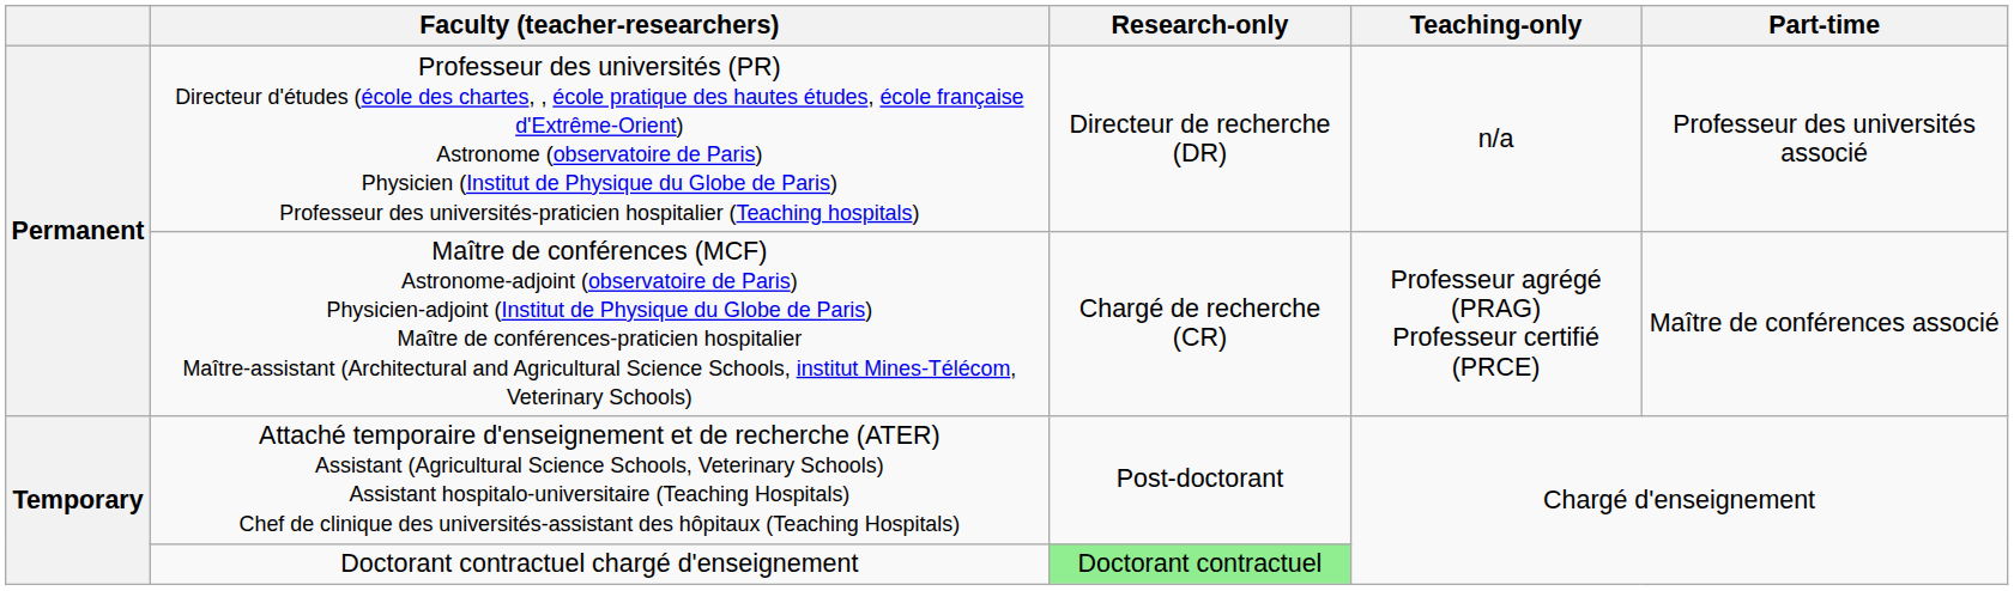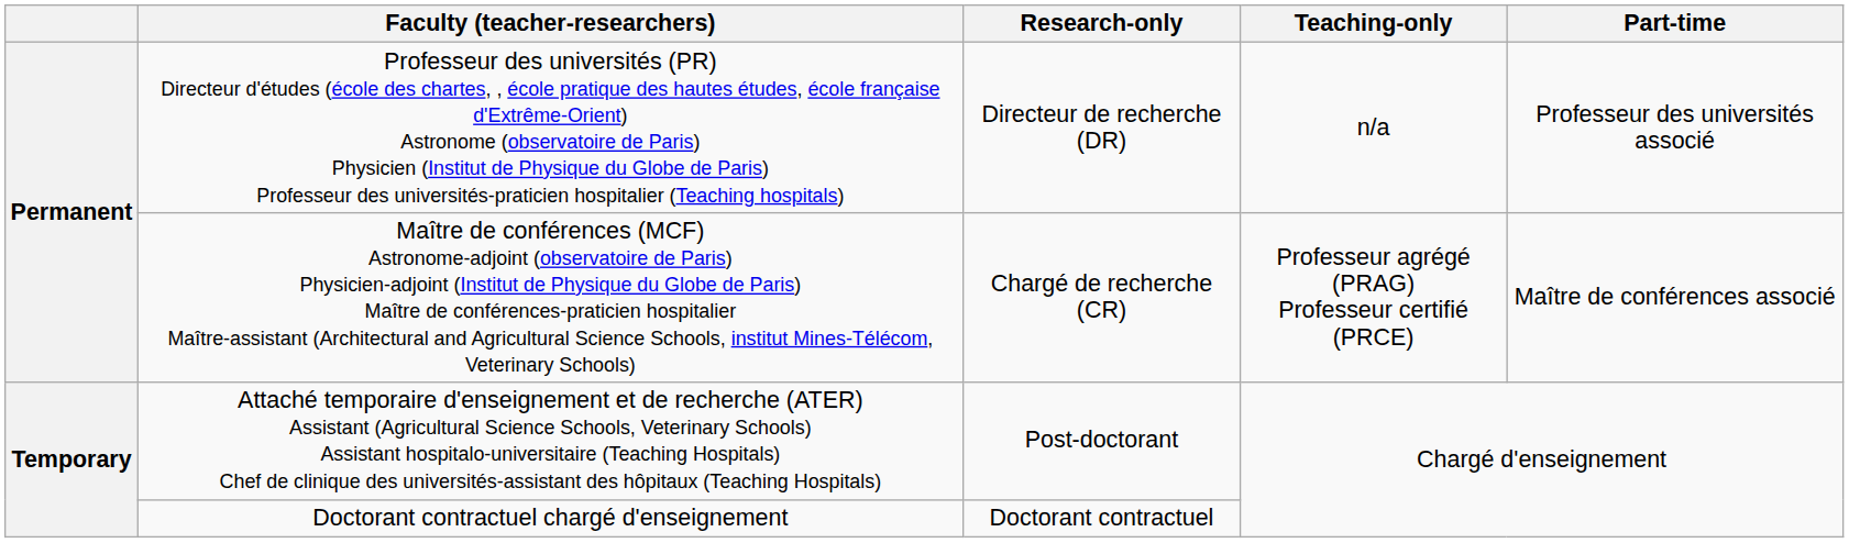Doctorant contractuel chargé d'enseignement | Research-only: lightgreen background -> no background
